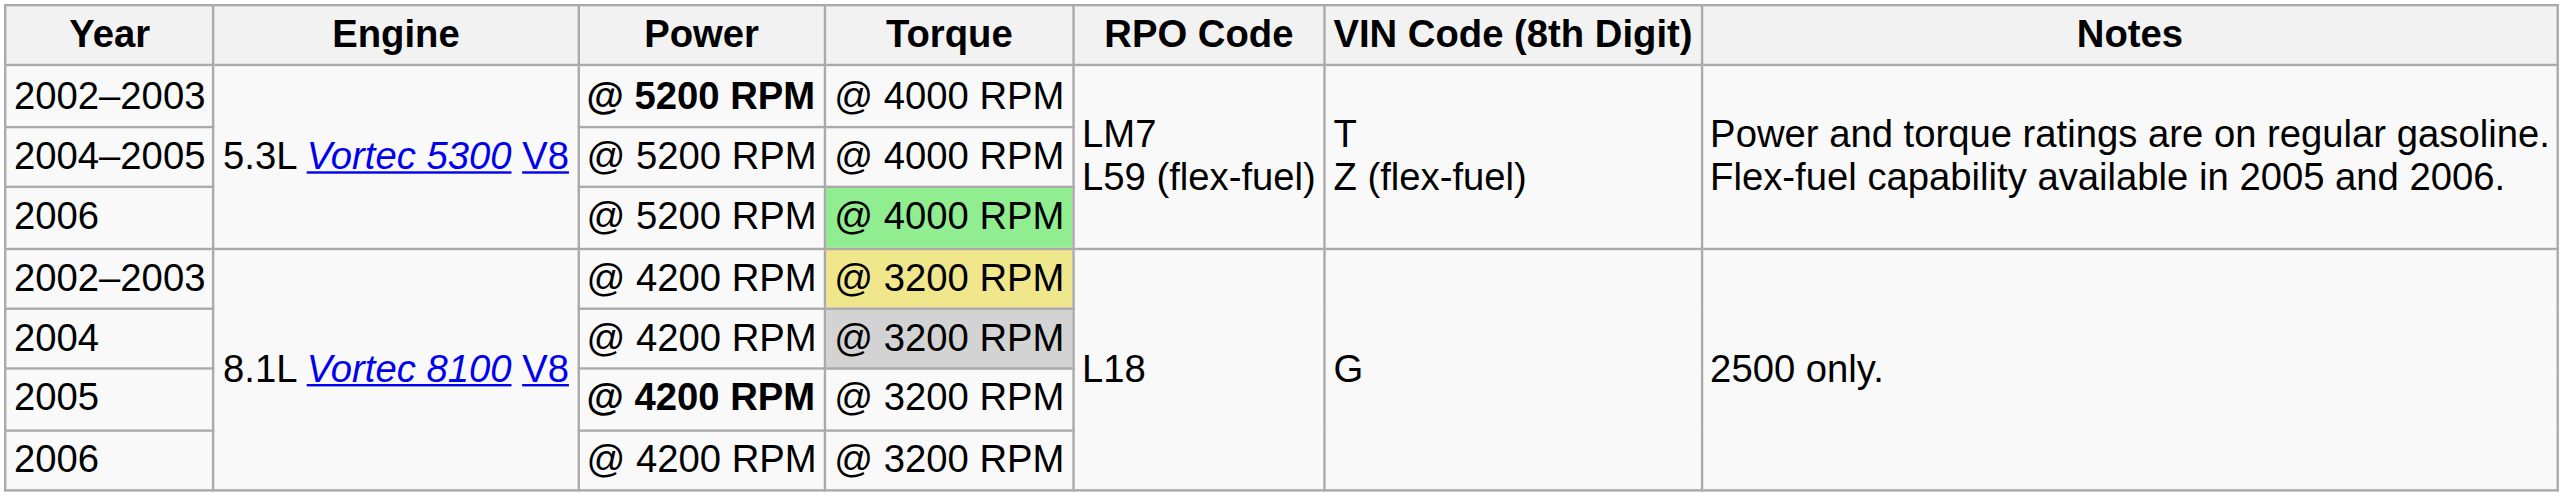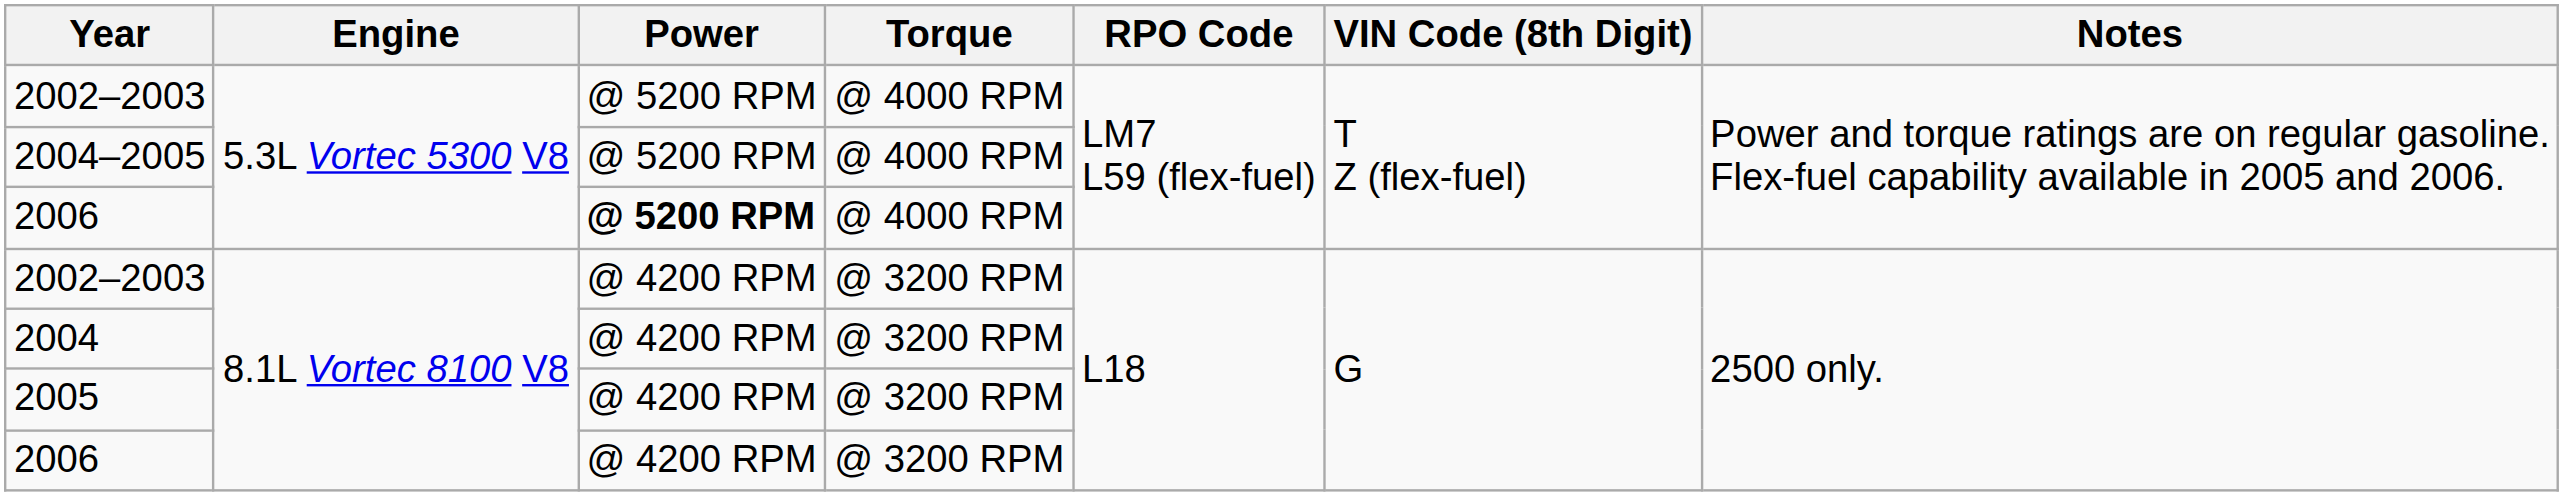2002–2003 / 5.3L Vortec 5300 V8 | Power: bold -> normal
2006 / 5.3L Vortec 5300 V8 | Power: normal -> bold
2006 / 5.3L Vortec 5300 V8 | Torque: lightgreen background -> no background
2002–2003 / 8.1L Vortec 8100 V8 | Torque: khaki background -> no background
2004 | Torque: lightgrey background -> no background
2005 | Power: bold -> normal
